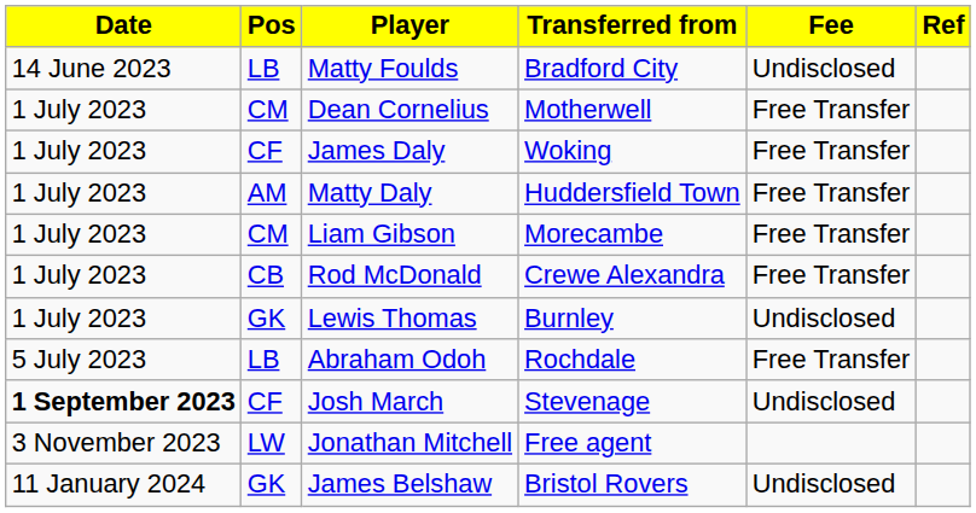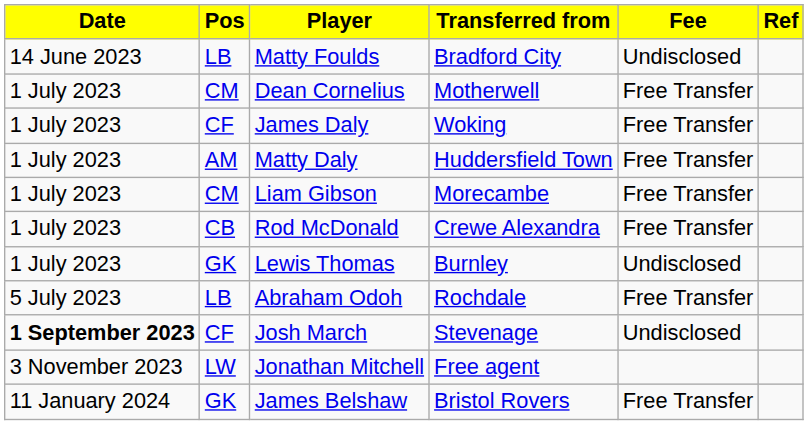James Belshaw | Fee: Undisclosed -> Free Transfer
